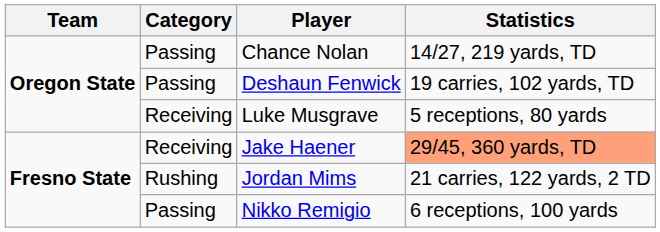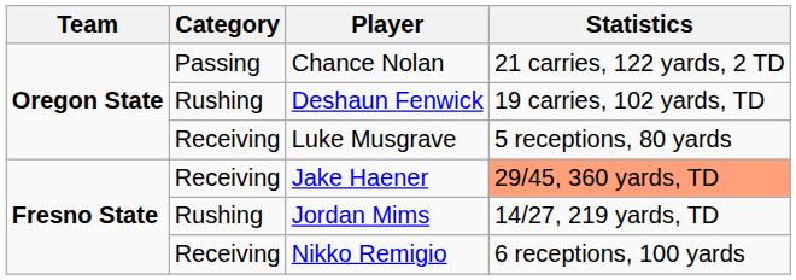Chance Nolan | Statistics: 14/27, 219 yards, TD -> 21 carries, 122 yards, 2 TD
Deshaun Fenwick | Category: Passing -> Rushing
Jordan Mims | Statistics: 21 carries, 122 yards, 2 TD -> 14/27, 219 yards, TD
Nikko Remigio | Category: Passing -> Receiving
